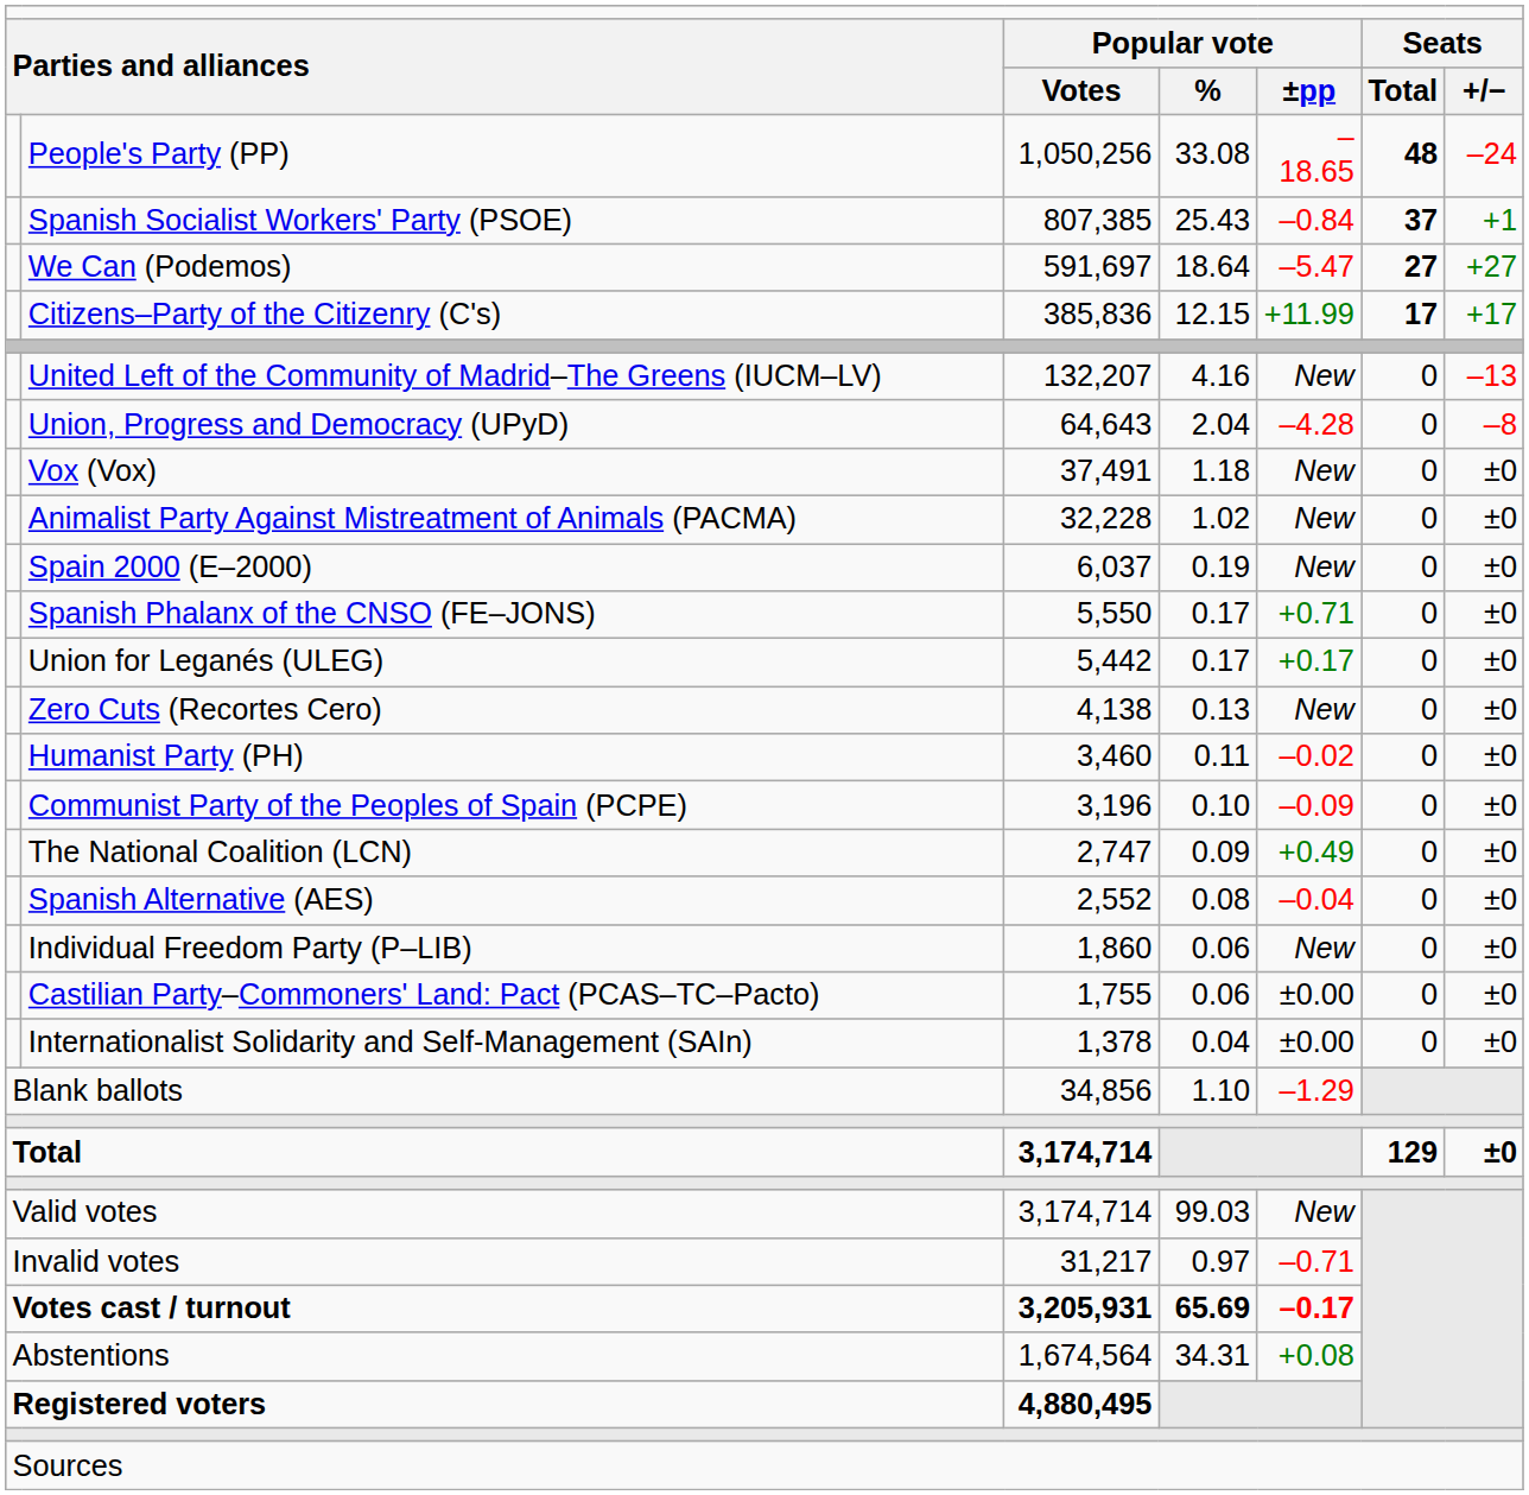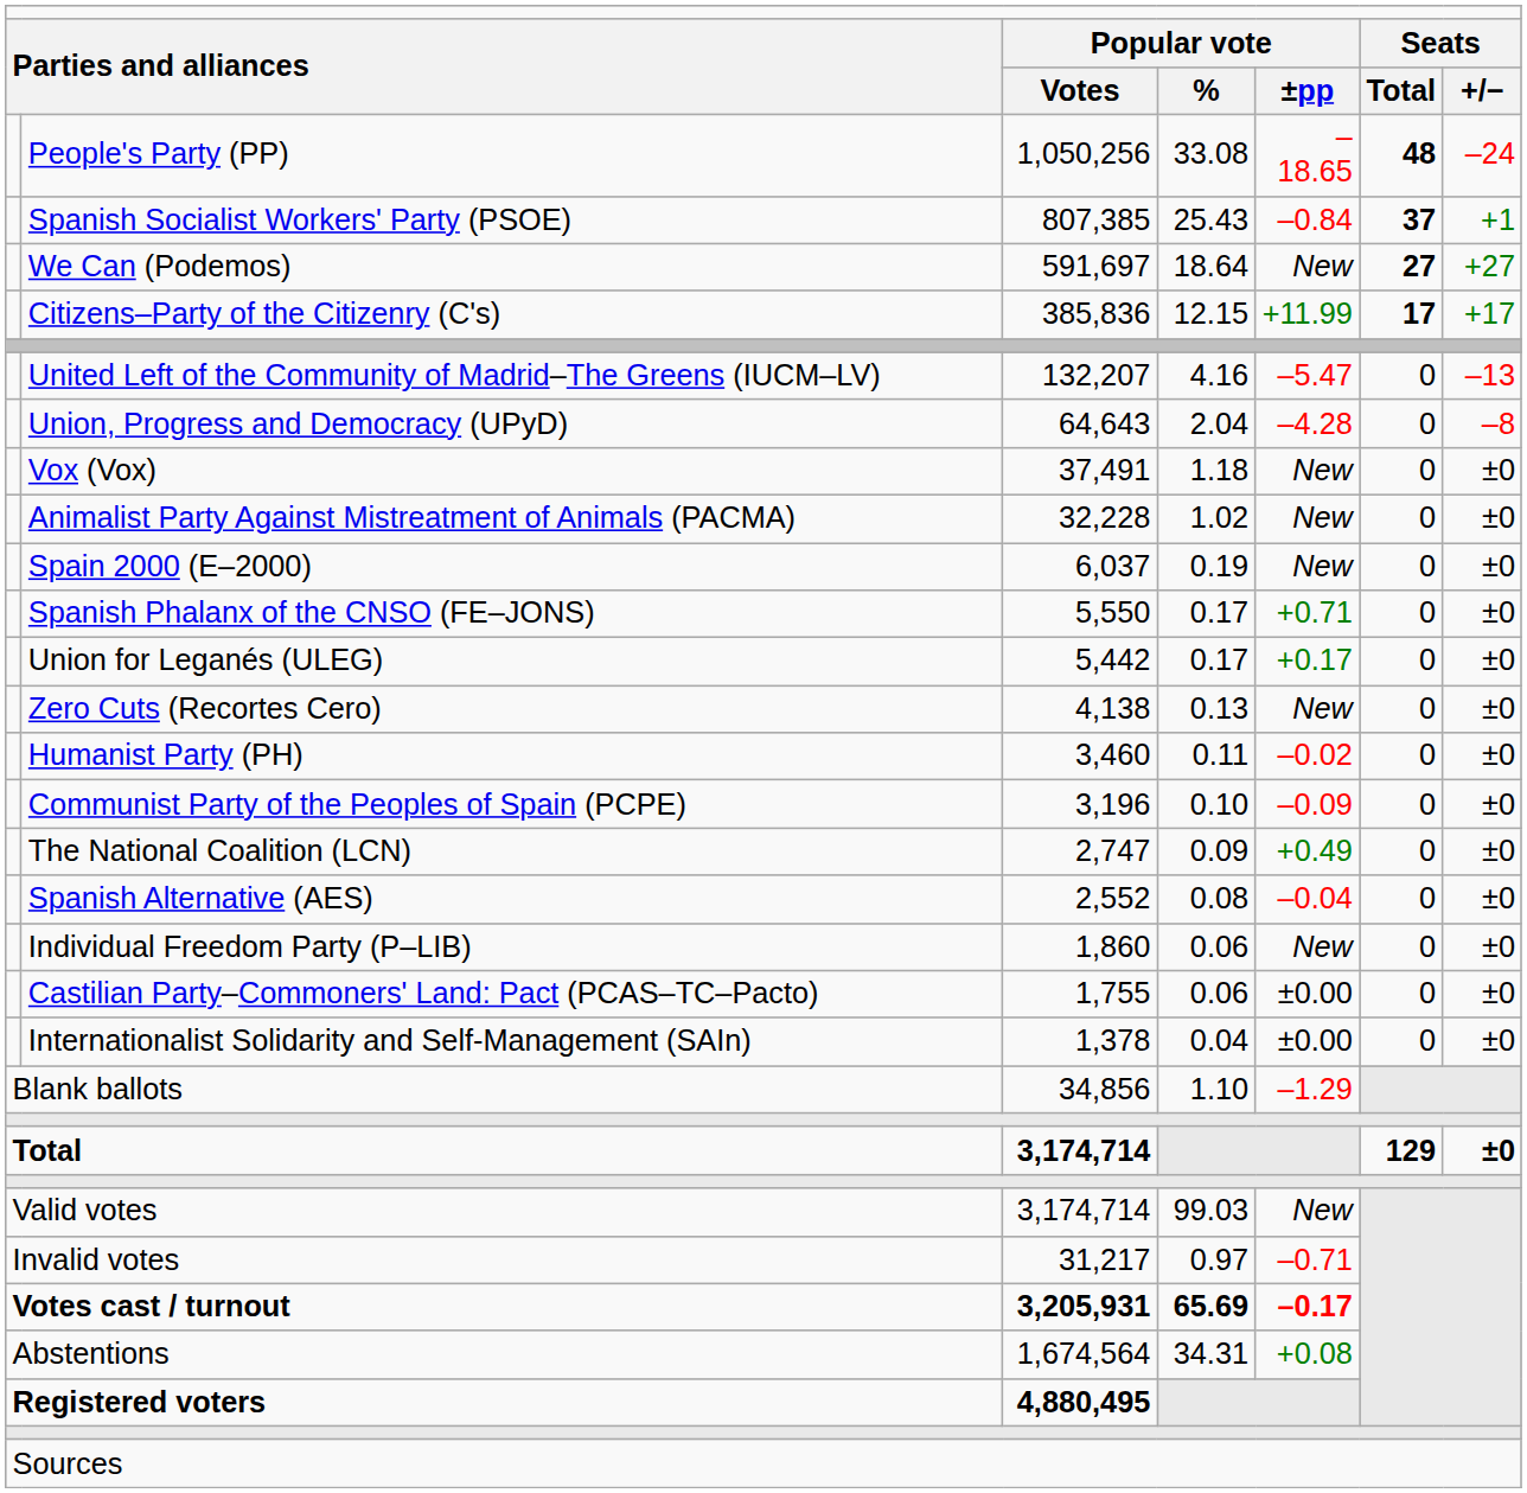We Can (Podemos) | column 5: –5.47 -> New
United Left of the Community of Madrid–The Greens (IUCM–LV) | column 5: New -> –5.47
